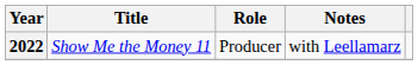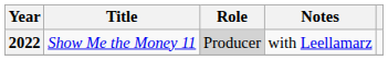2022 | Role: no background -> lightgrey background
